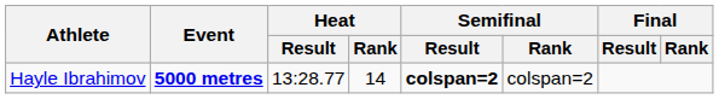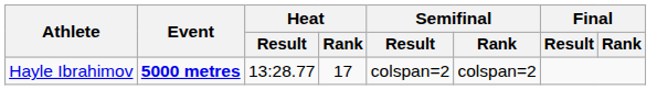Hayle Ibrahimov | Heat / Rank: 14 -> 17
Hayle Ibrahimov | Semifinal / Result: bold -> normal
